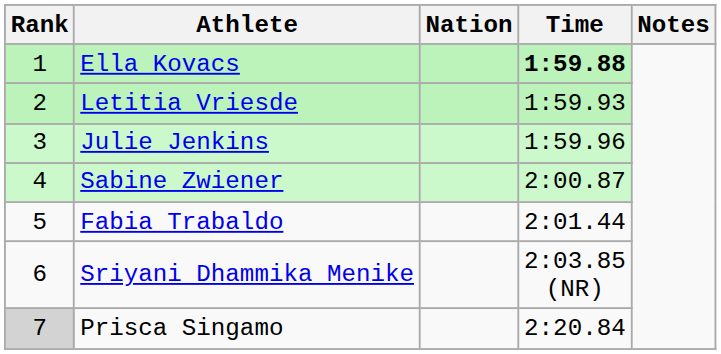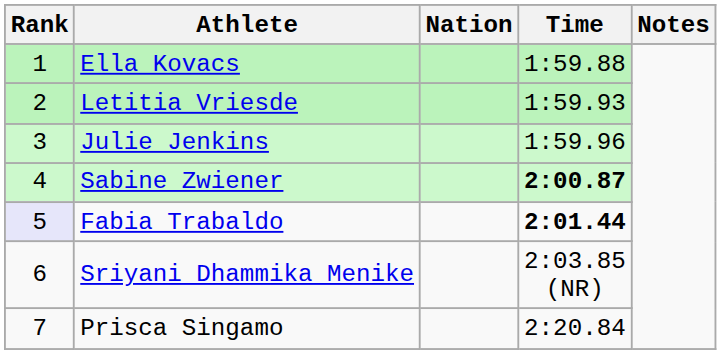Ella Kovacs | Time: bold -> normal
Sabine Zwiener | Time: normal -> bold
Fabia Trabaldo | Rank: no background -> lavender background
Fabia Trabaldo | Time: normal -> bold
Prisca Singamo | Rank: lightgrey background -> no background
